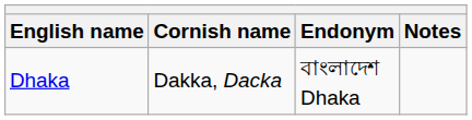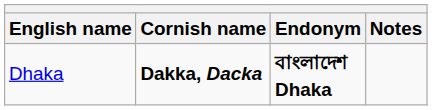Dhaka | Cornish name: normal -> bold
Dhaka | Endonym: normal -> bold
